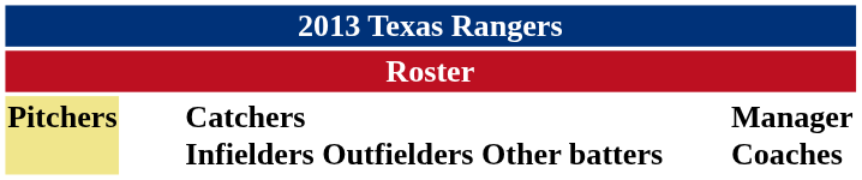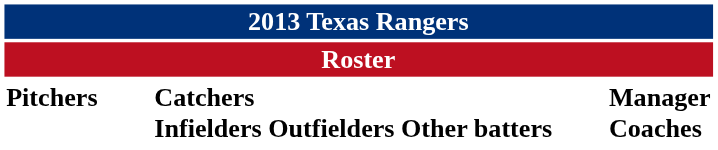Pitchers | column 1: khaki background -> no background
